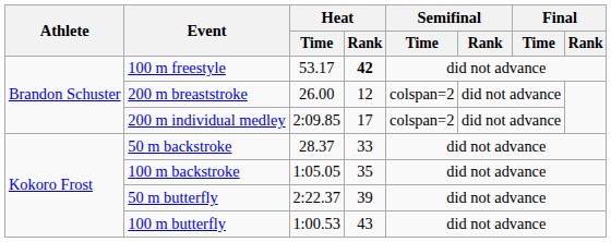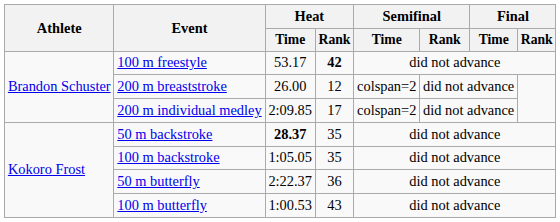50 m backstroke | Heat / Time: normal -> bold
50 m backstroke | Heat / Rank: 33 -> 35
50 m butterfly | Heat / Rank: 39 -> 36
